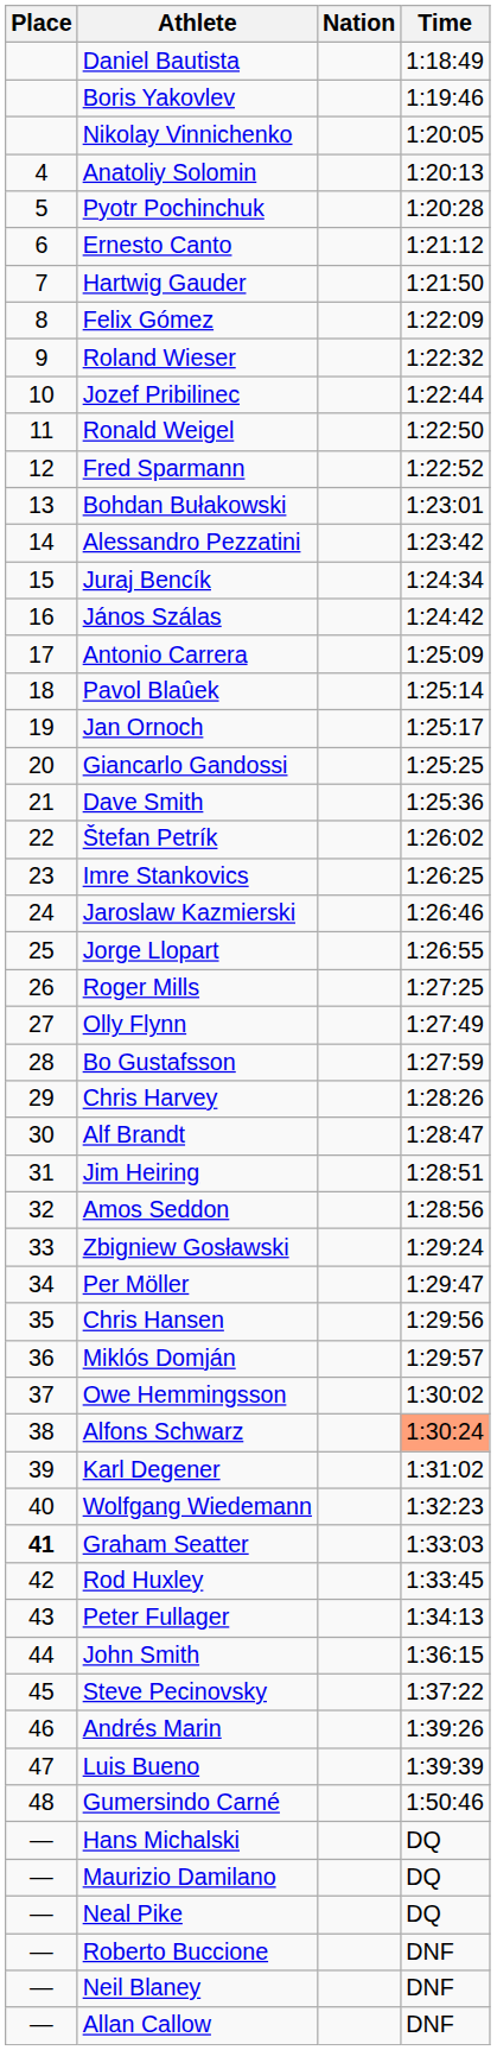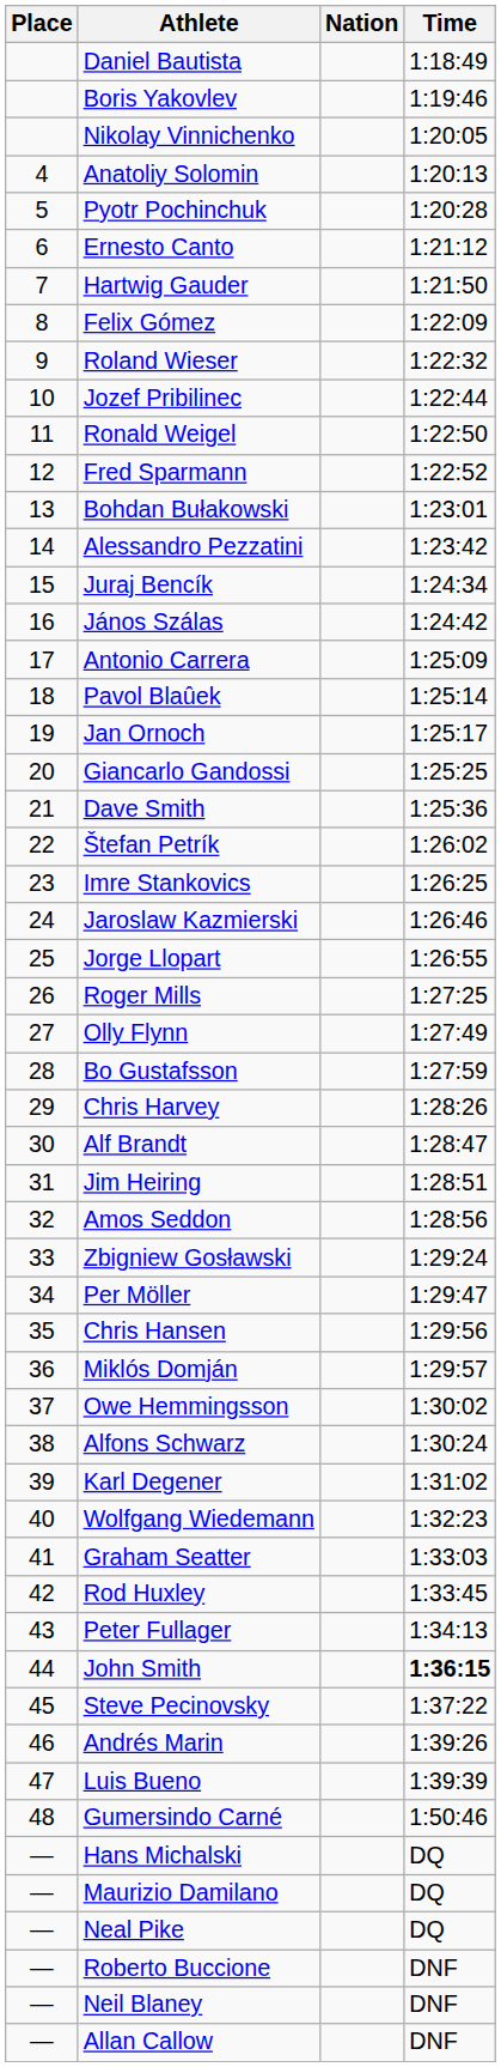Alfons Schwarz | Time: lightsalmon background -> no background
Graham Seatter | Place: bold -> normal
John Smith | Time: normal -> bold
